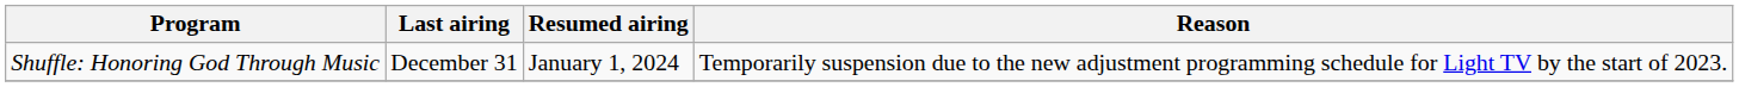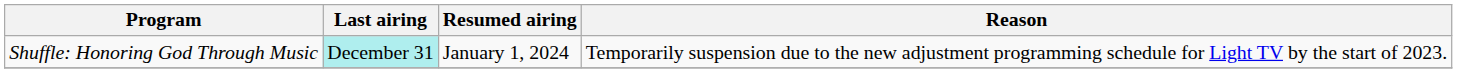Shuffle: Honoring God Through Music | Last airing: no background -> paleturquoise background
